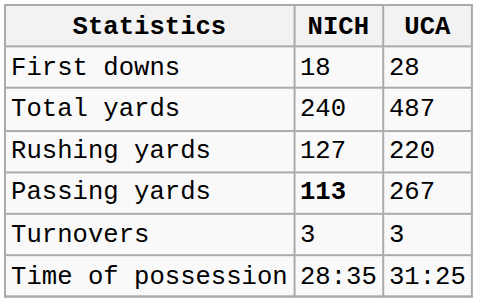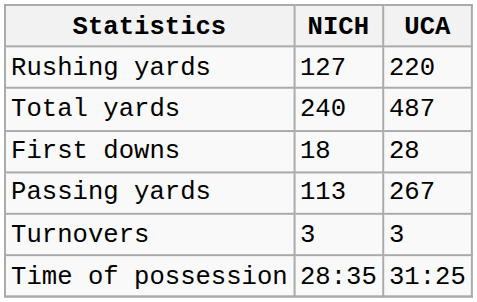rows swapped: First downs <-> Rushing yards
Passing yards | NICH: bold -> normal
